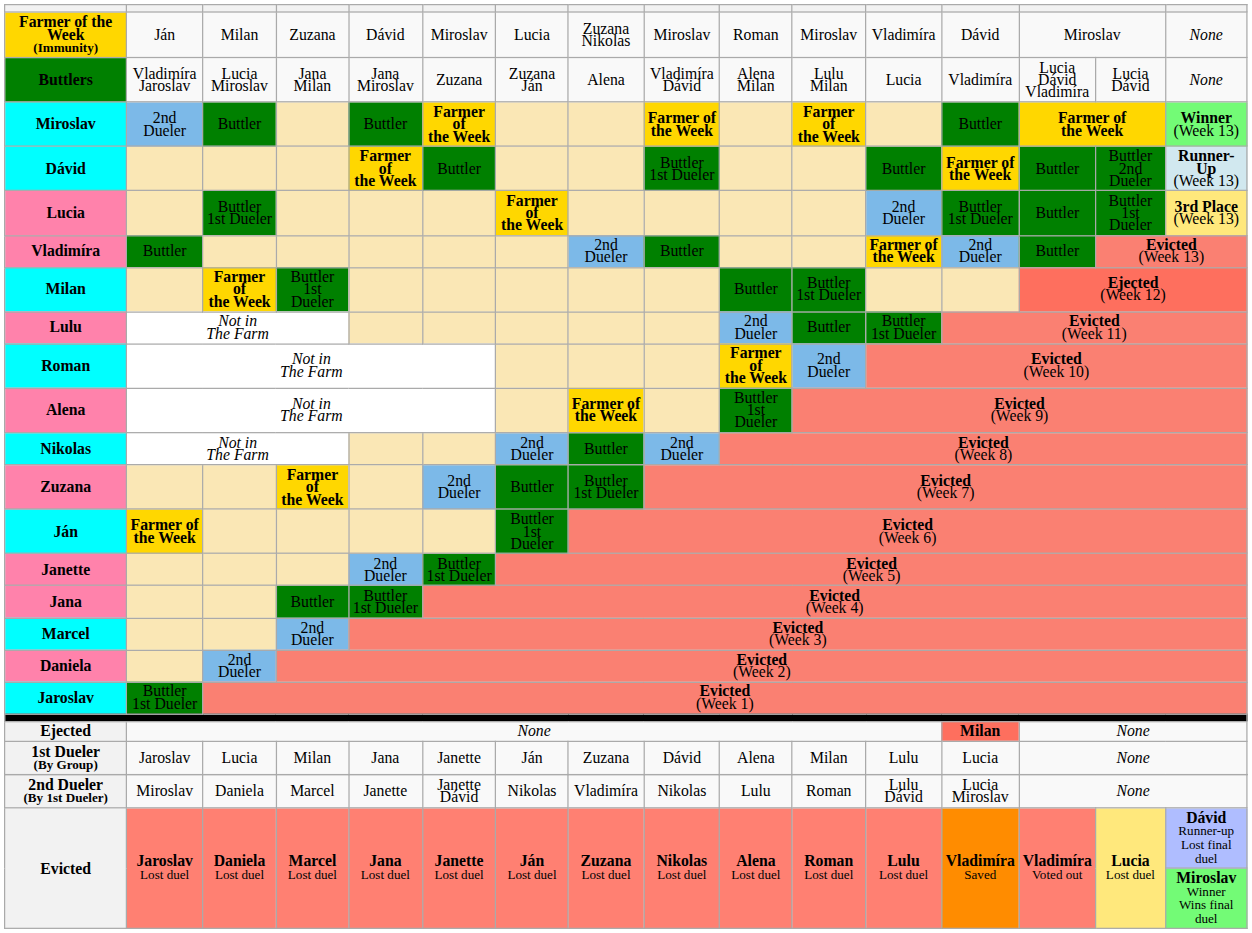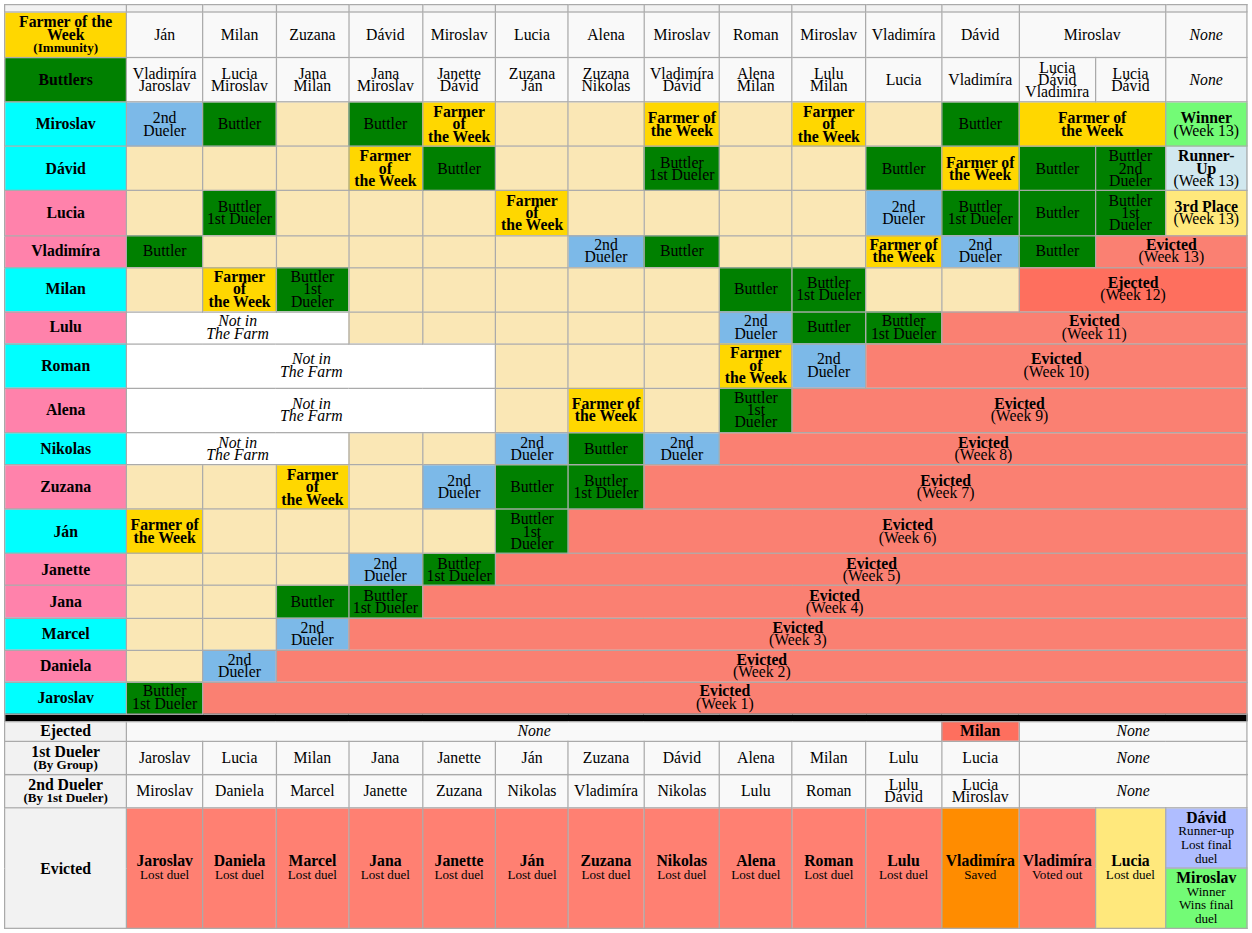Farmer of the Week (Immunity) | column 8: Zuzana Nikolas -> Alena
Buttlers | column 6: Zuzana -> Janette Dávid
Buttlers | column 8: Alena -> Zuzana Nikolas
2nd Dueler (By 1st Dueler) | column 6: Janette Dávid -> Zuzana
